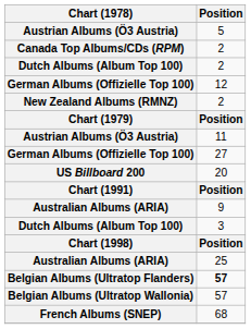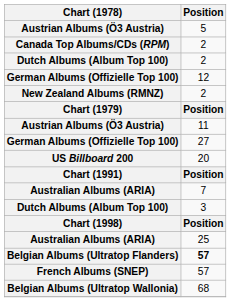row 12 | Position: 9 -> 7
row 17 | Chart (1978): Belgian Albums (Ultratop Wallonia) -> French Albums (SNEP)
row 18 | Chart (1978): French Albums (SNEP) -> Belgian Albums (Ultratop Wallonia)
